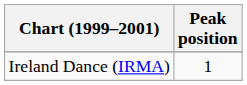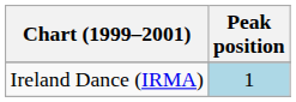Ireland Dance (IRMA) | Peak position: no background -> lightblue background
